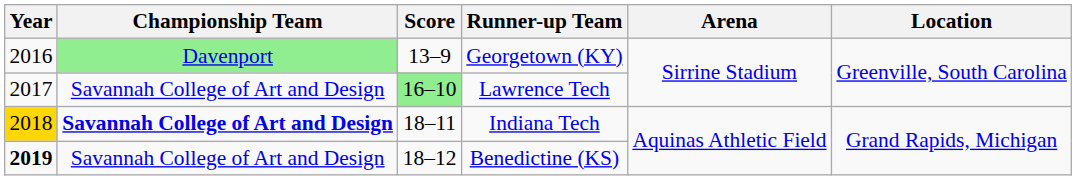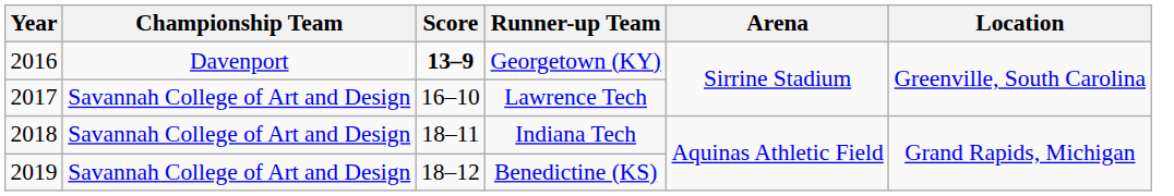Georgetown (KY) | Championship Team: lightgreen background -> no background
Georgetown (KY) | Score: normal -> bold
Lawrence Tech | Score: lightgreen background -> no background
Indiana Tech | Year: gold background -> no background
Indiana Tech | Championship Team: bold -> normal
Benedictine (KS) | Year: bold -> normal
